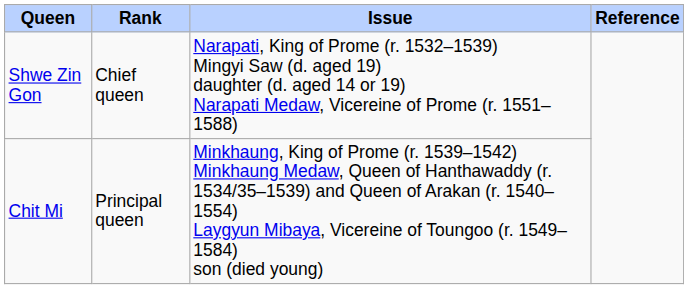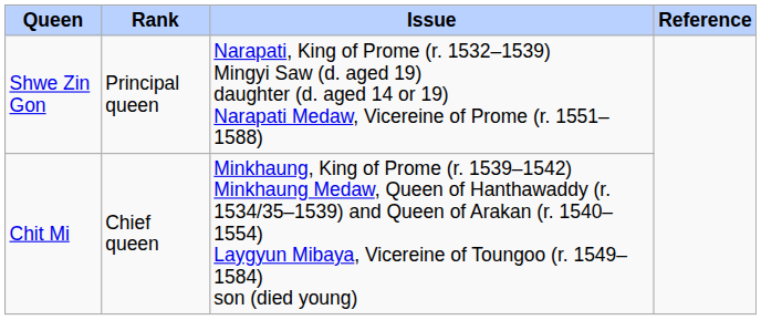Shwe Zin Gon | Rank: Chief queen -> Principal queen
Chit Mi | Rank: Principal queen -> Chief queen
